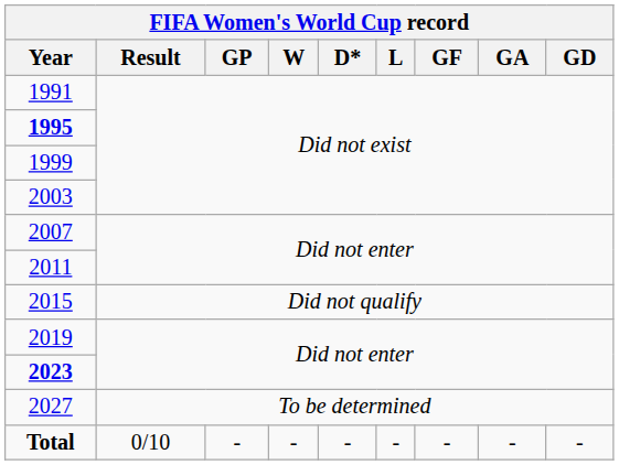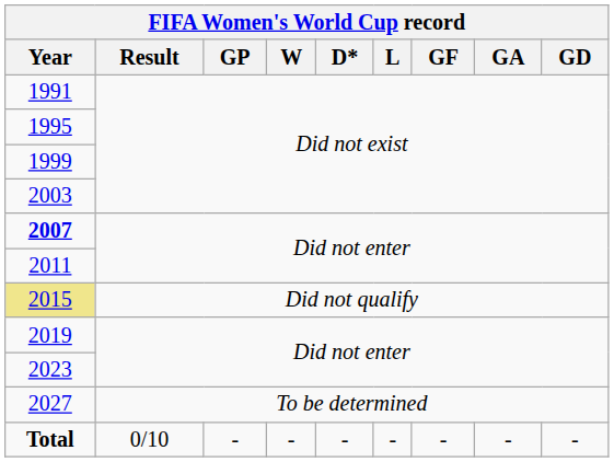1995 | Year: bold -> normal
2007 | Year: normal -> bold
2015 | Year: no background -> khaki background
2023 | Year: bold -> normal
